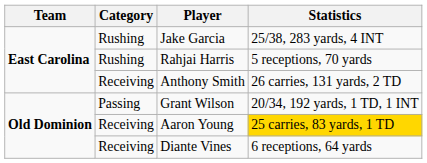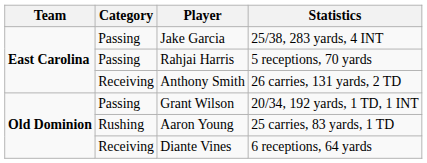Jake Garcia | Category: Rushing -> Passing
Rahjai Harris | Category: Rushing -> Passing
Aaron Young | Category: Receiving -> Rushing
Aaron Young | Statistics: gold background -> no background
